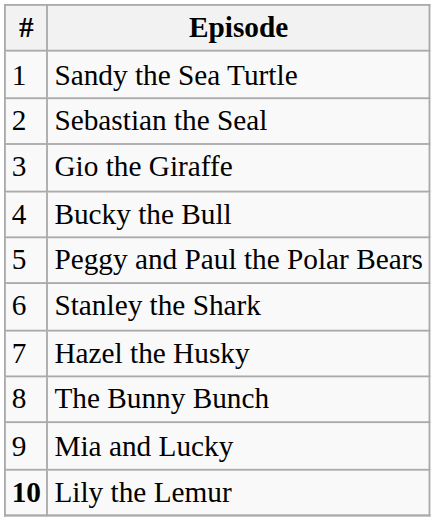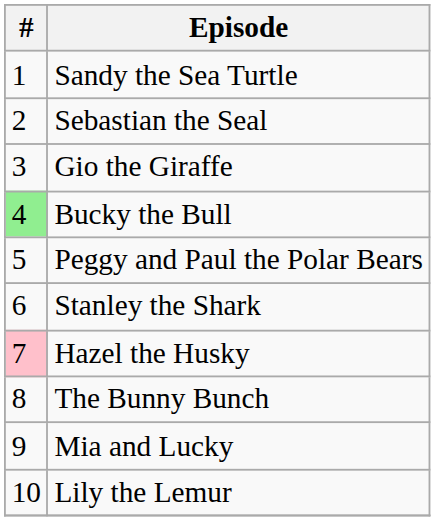Bucky the Bull | #: no background -> lightgreen background
Hazel the Husky | #: no background -> pink background
Lily the Lemur | #: bold -> normal
